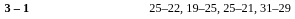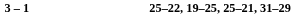row 1 | column 2: normal -> bold
